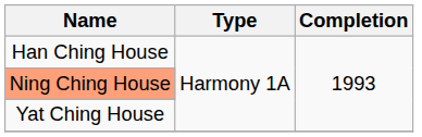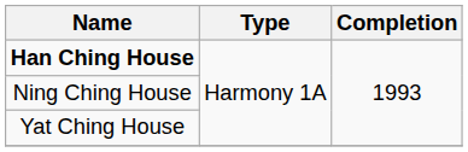Han Ching House | Name: normal -> bold
Ning Ching House | Name: lightsalmon background -> no background
